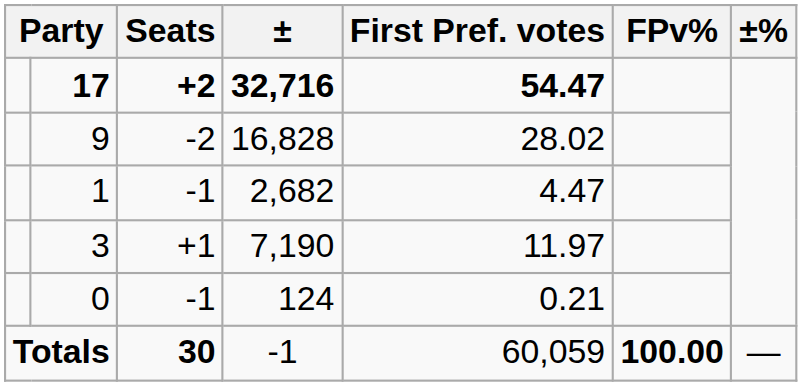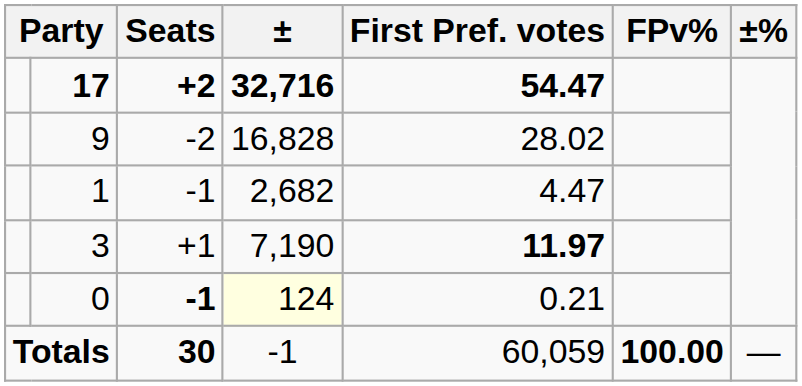3 | First Pref. votes: normal -> bold
0 | Seats: normal -> bold
0 | ±: no background -> lightyellow background
